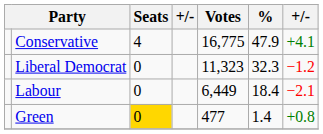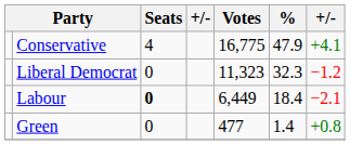Labour | Seats: normal -> bold
Green | Seats: gold background -> no background
